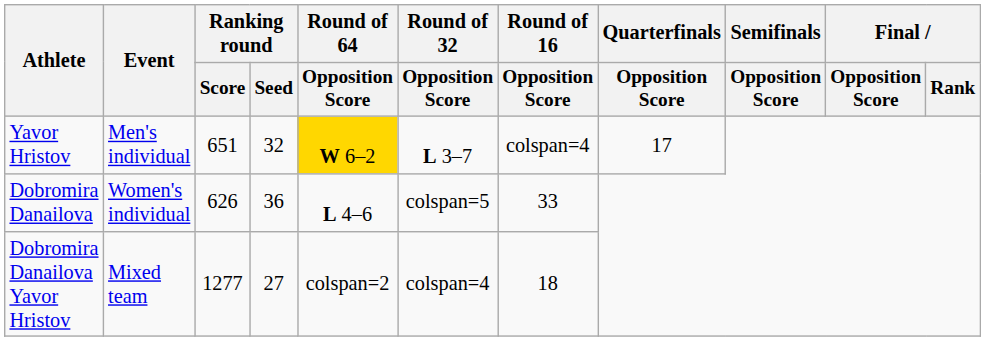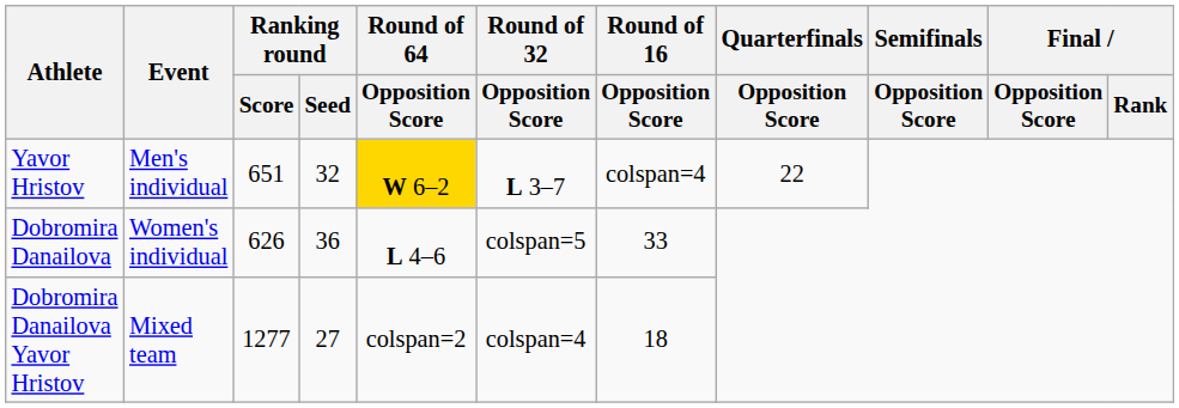Yavor Hristov | Quarterfinals / Opposition Score: 17 -> 22
